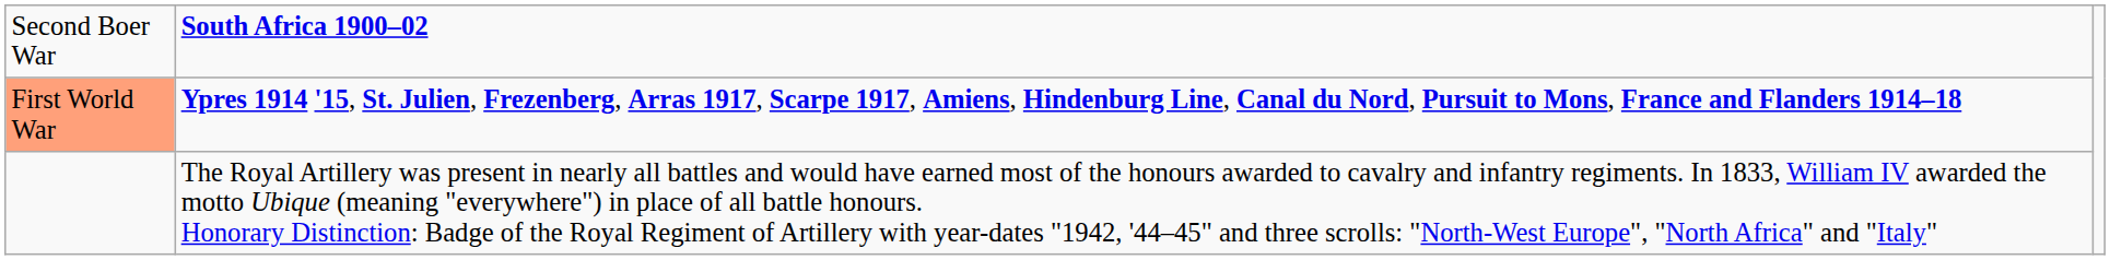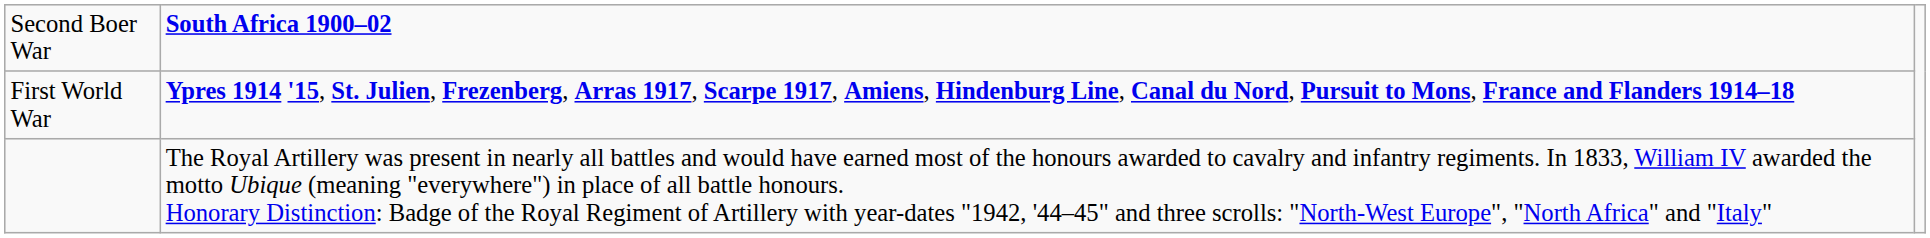First World War | column 1: lightsalmon background -> no background
